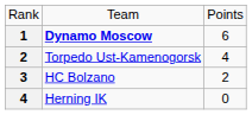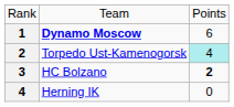Torpedo Ust-Kamenogorsk | column 3: no background -> paleturquoise background
HC Bolzano | column 3: normal -> bold
